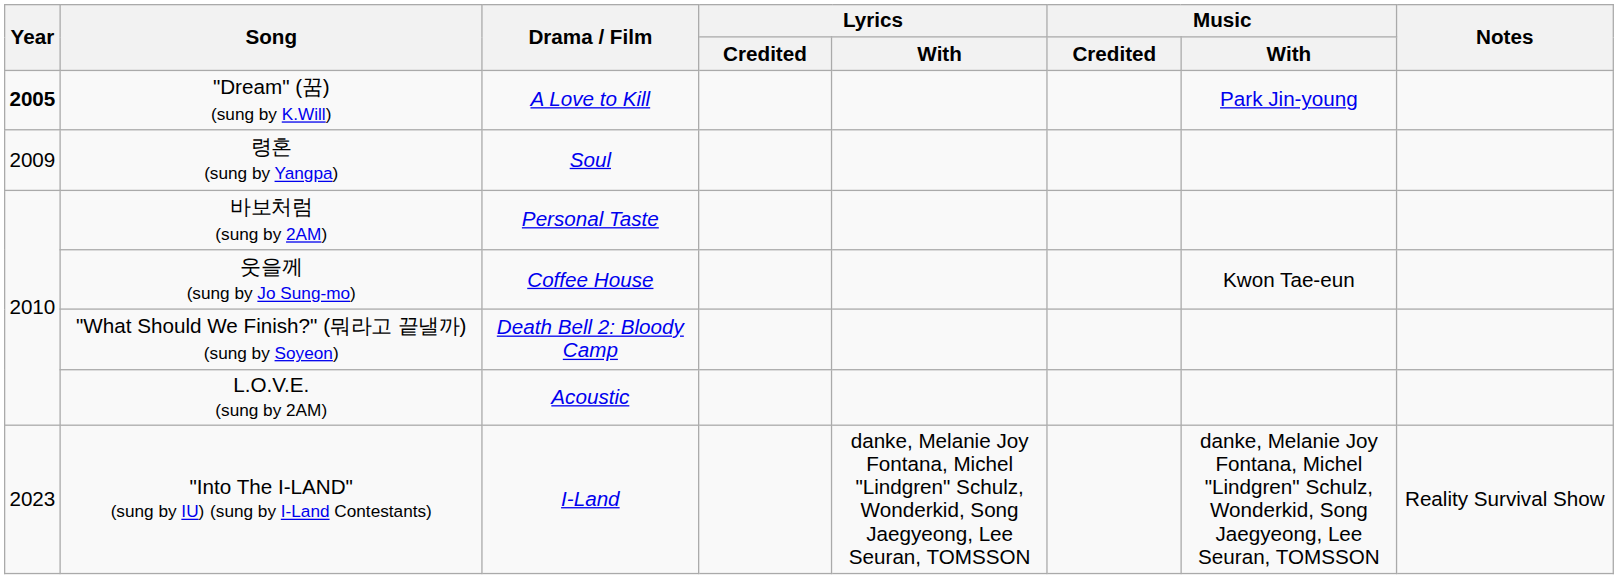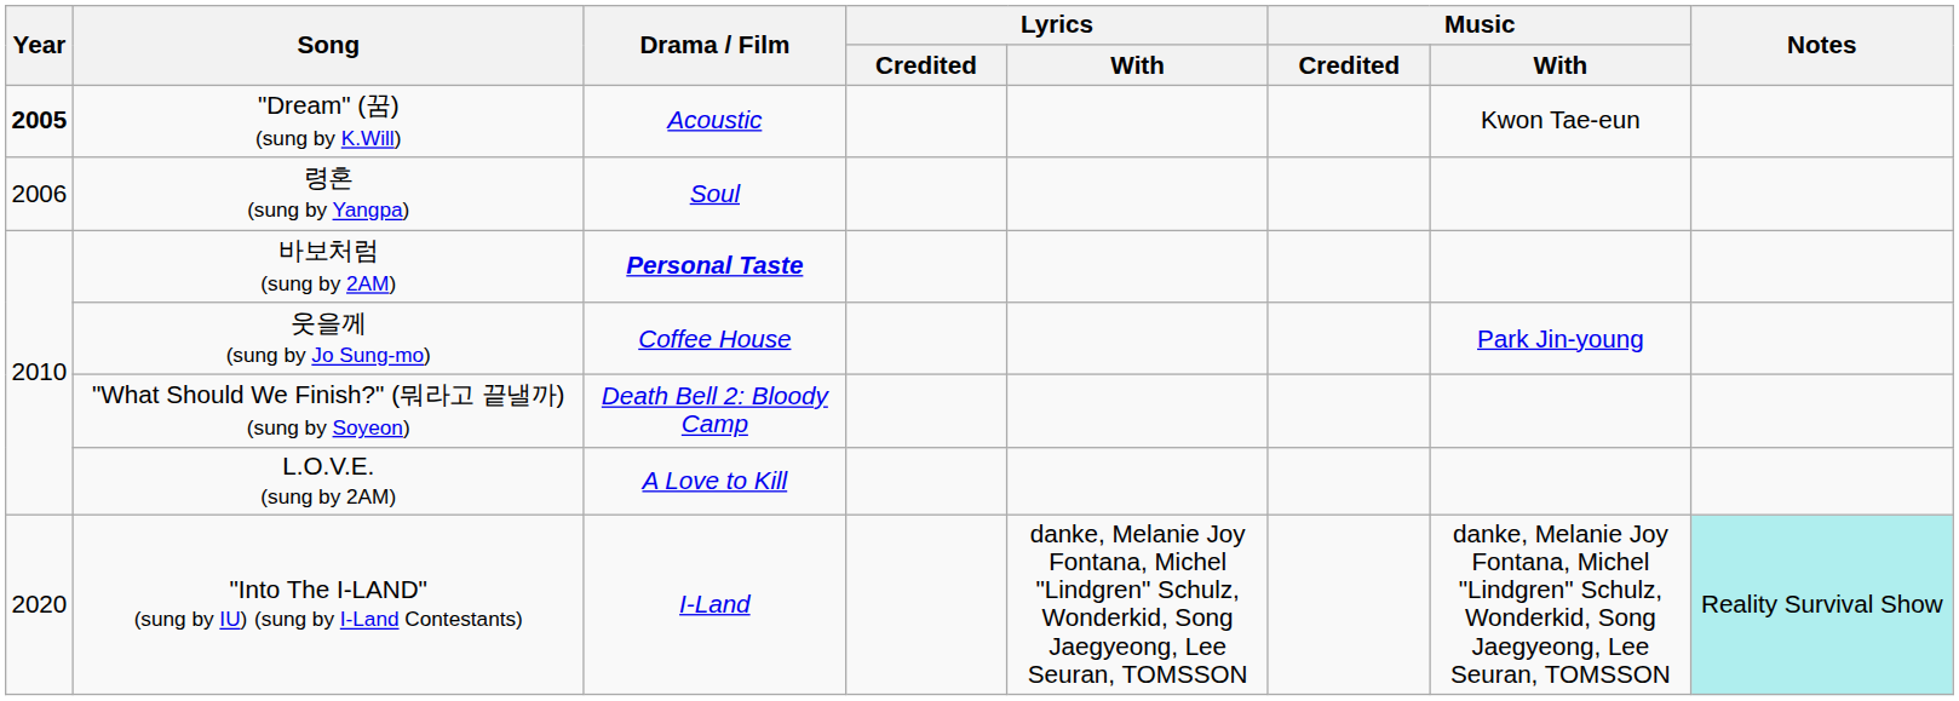"Dream" (꿈) (sung by K.Will) | Drama / Film: A Love to Kill -> Acoustic
"Dream" (꿈) (sung by K.Will) | Music / With: Park Jin-young -> Kwon Tae-eun
령혼 (sung by Yangpa) | Year: 2009 -> 2006
바보처럼 (sung by 2AM) | Drama / Film: normal -> bold
웃을께 (sung by Jo Sung-mo) | Music / With: Kwon Tae-eun -> Park Jin-young
L.O.V.E. (sung by 2AM) | Drama / Film: Acoustic -> A Love to Kill
"Into The I-LAND" (sung by IU) (sung by I-Land Contestants) | Year: 2023 -> 2020
"Into The I-LAND" (sung by IU) (sung by I-Land Contestants) | Notes: no background -> paleturquoise background
